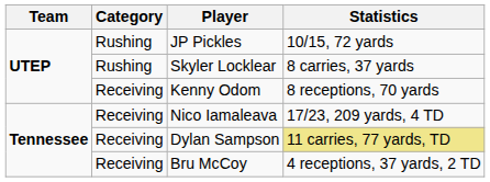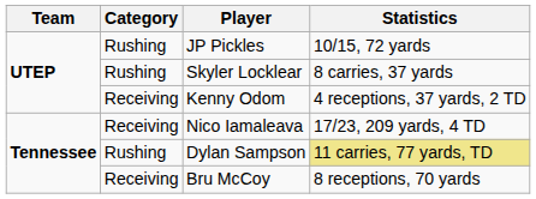Kenny Odom | Statistics: 8 receptions, 70 yards -> 4 receptions, 37 yards, 2 TD
Dylan Sampson | Category: Receiving -> Rushing
Bru McCoy | Statistics: 4 receptions, 37 yards, 2 TD -> 8 receptions, 70 yards
